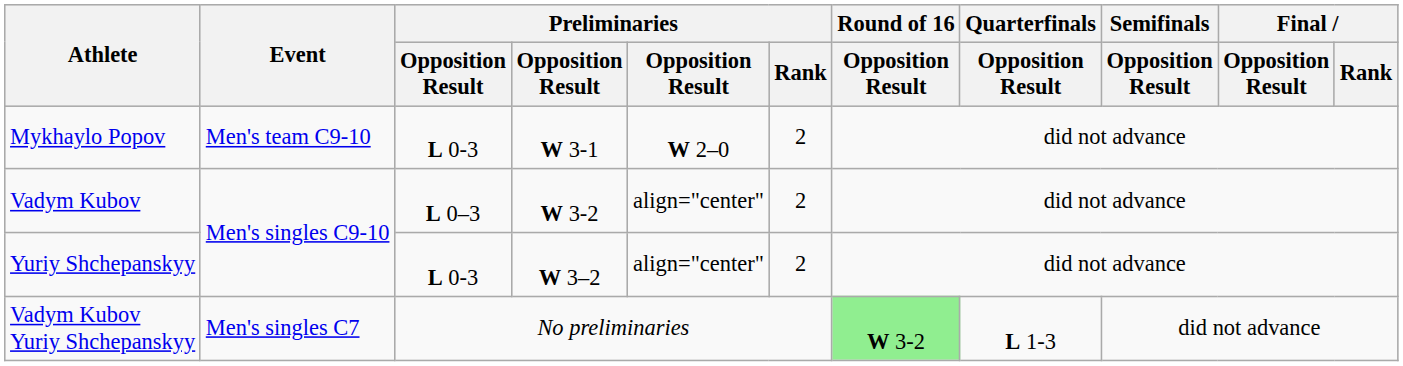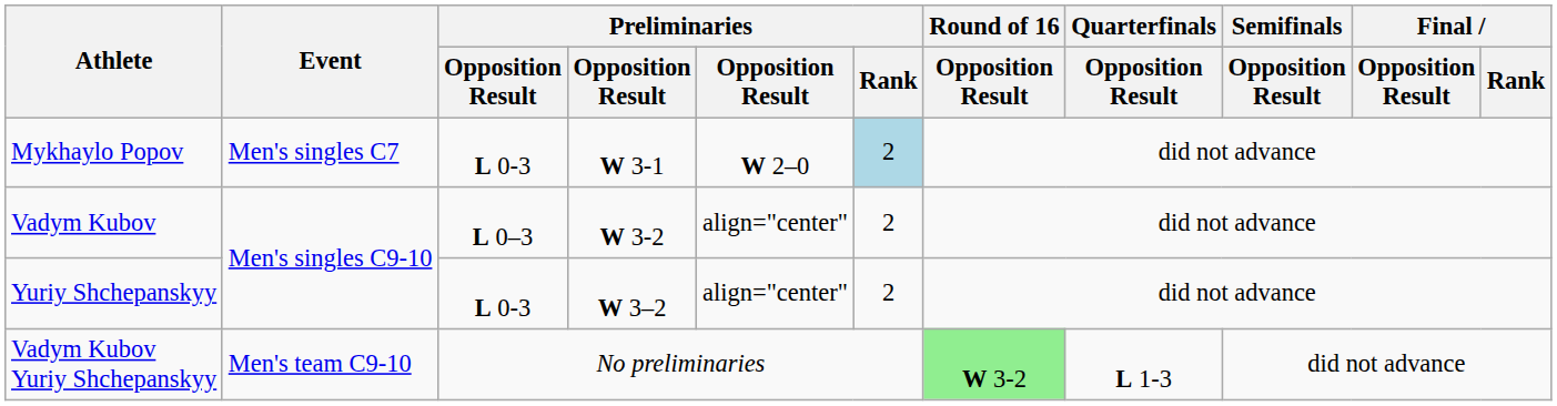Mykhaylo Popov | Event: Men's team C9-10 -> Men's singles C7
Mykhaylo Popov | Preliminaries / Rank: no background -> lightblue background
Vadym Kubov Yuriy Shchepanskyy | Event: Men's singles C7 -> Men's team C9-10
